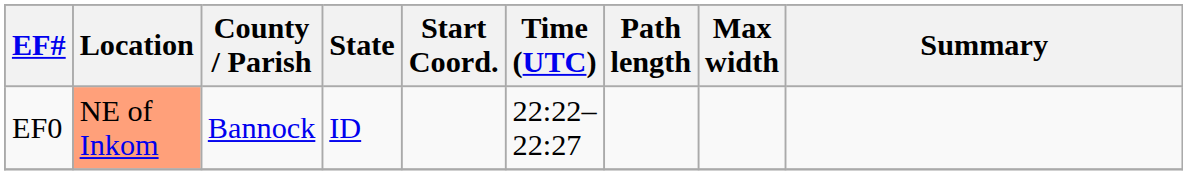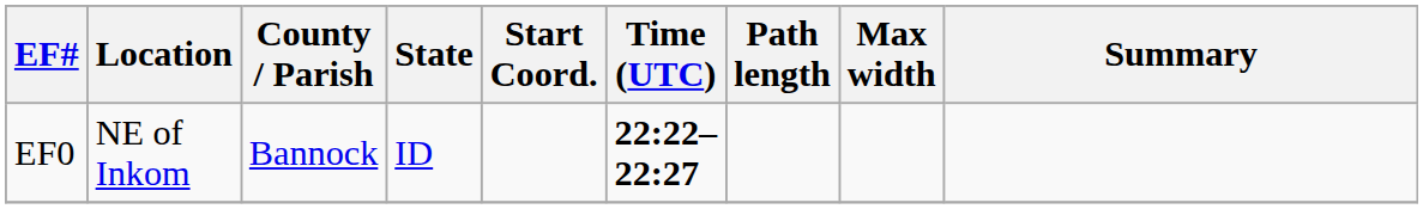EF0 | Location: lightsalmon background -> no background
EF0 | Time (UTC): normal -> bold
